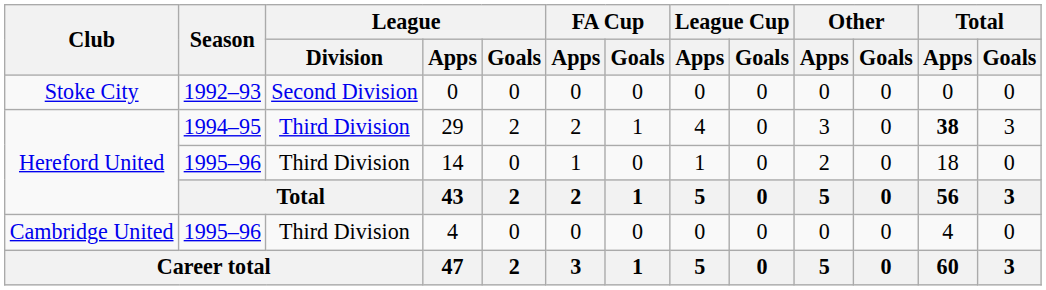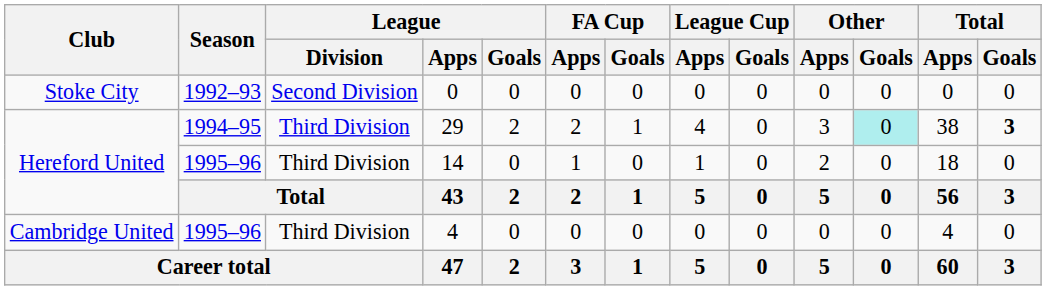29 | Other / Goals: no background -> paleturquoise background
29 | Total / Apps: bold -> normal
29 | Total / Goals: normal -> bold
